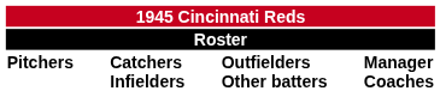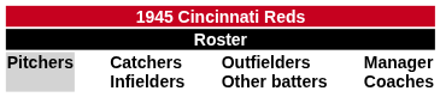Pitchers | column 1: no background -> lightgrey background
